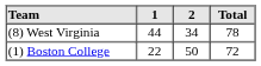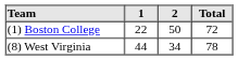rows swapped: (8) West Virginia <-> (1) Boston College
